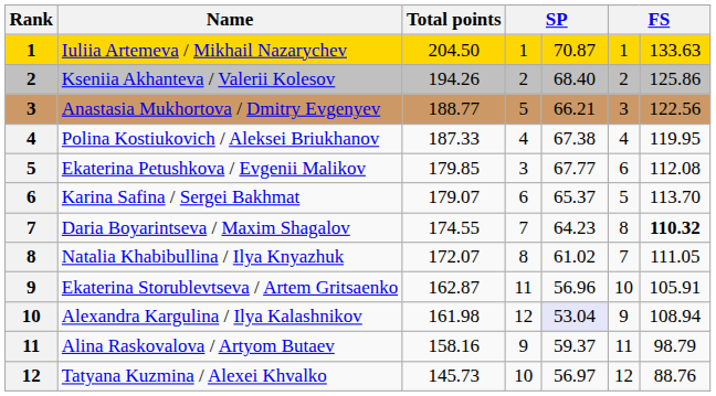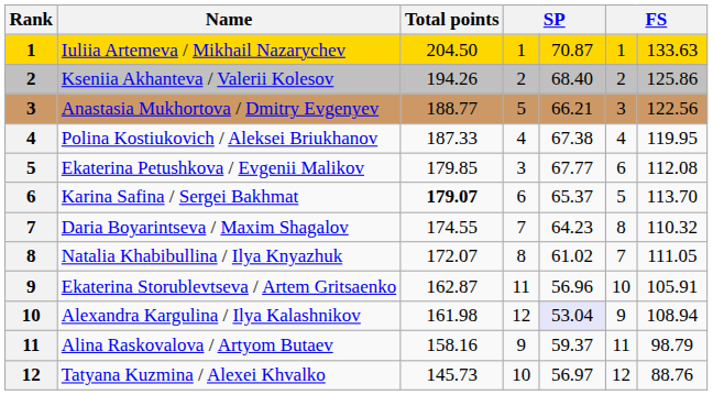Karina Safina / Sergei Bakhmat | Total points: normal -> bold
Daria Boyarintseva / Maxim Shagalov | column 7: bold -> normal
